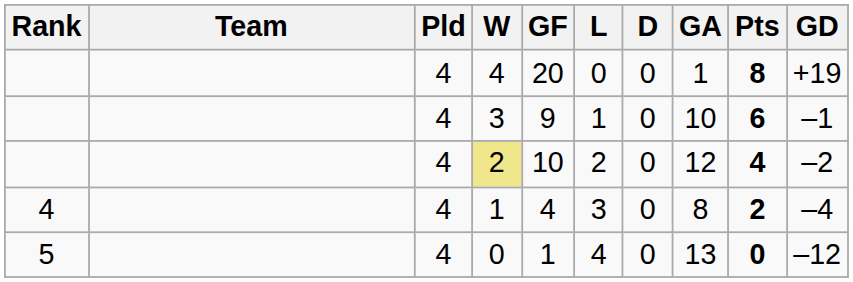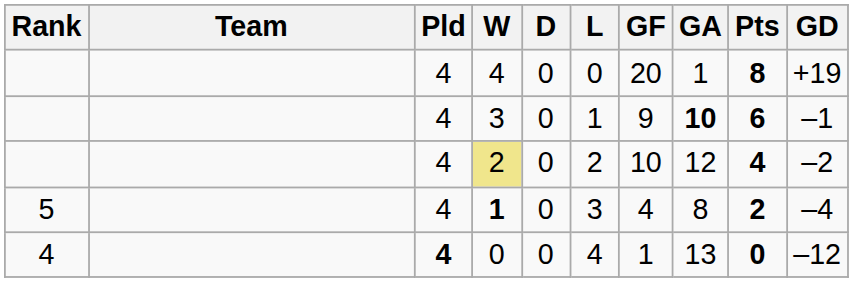columns swapped: D <-> GF
row 3 | GA: normal -> bold
row 5 | Rank: 4 -> 5
row 5 | W: normal -> bold
row 6 | Rank: 5 -> 4
row 6 | Pld: normal -> bold
